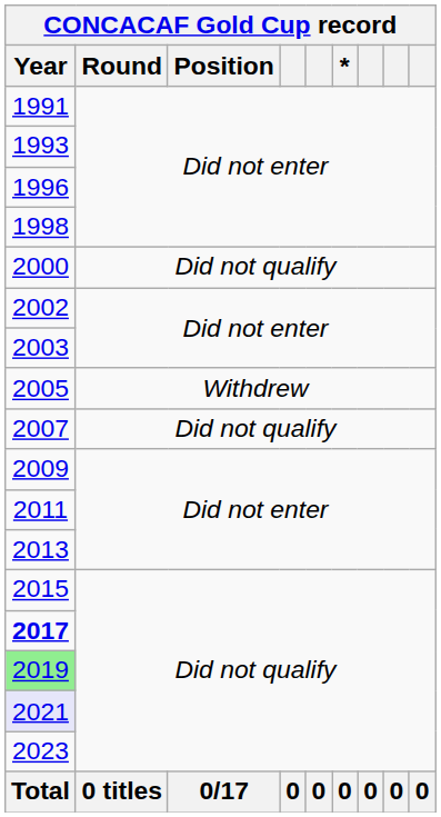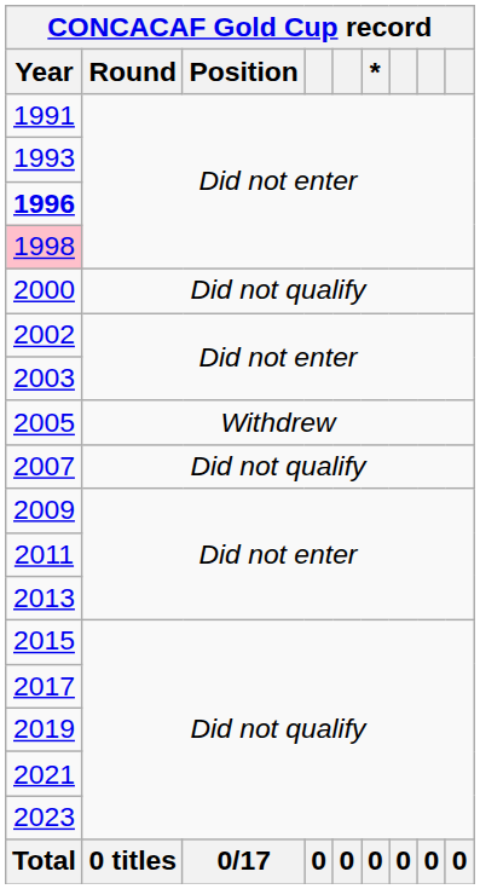1996 | Year: normal -> bold
1998 | Year: no background -> pink background
2017 | Year: bold -> normal
2019 | Year: lightgreen background -> no background
2021 | Year: lavender background -> no background
